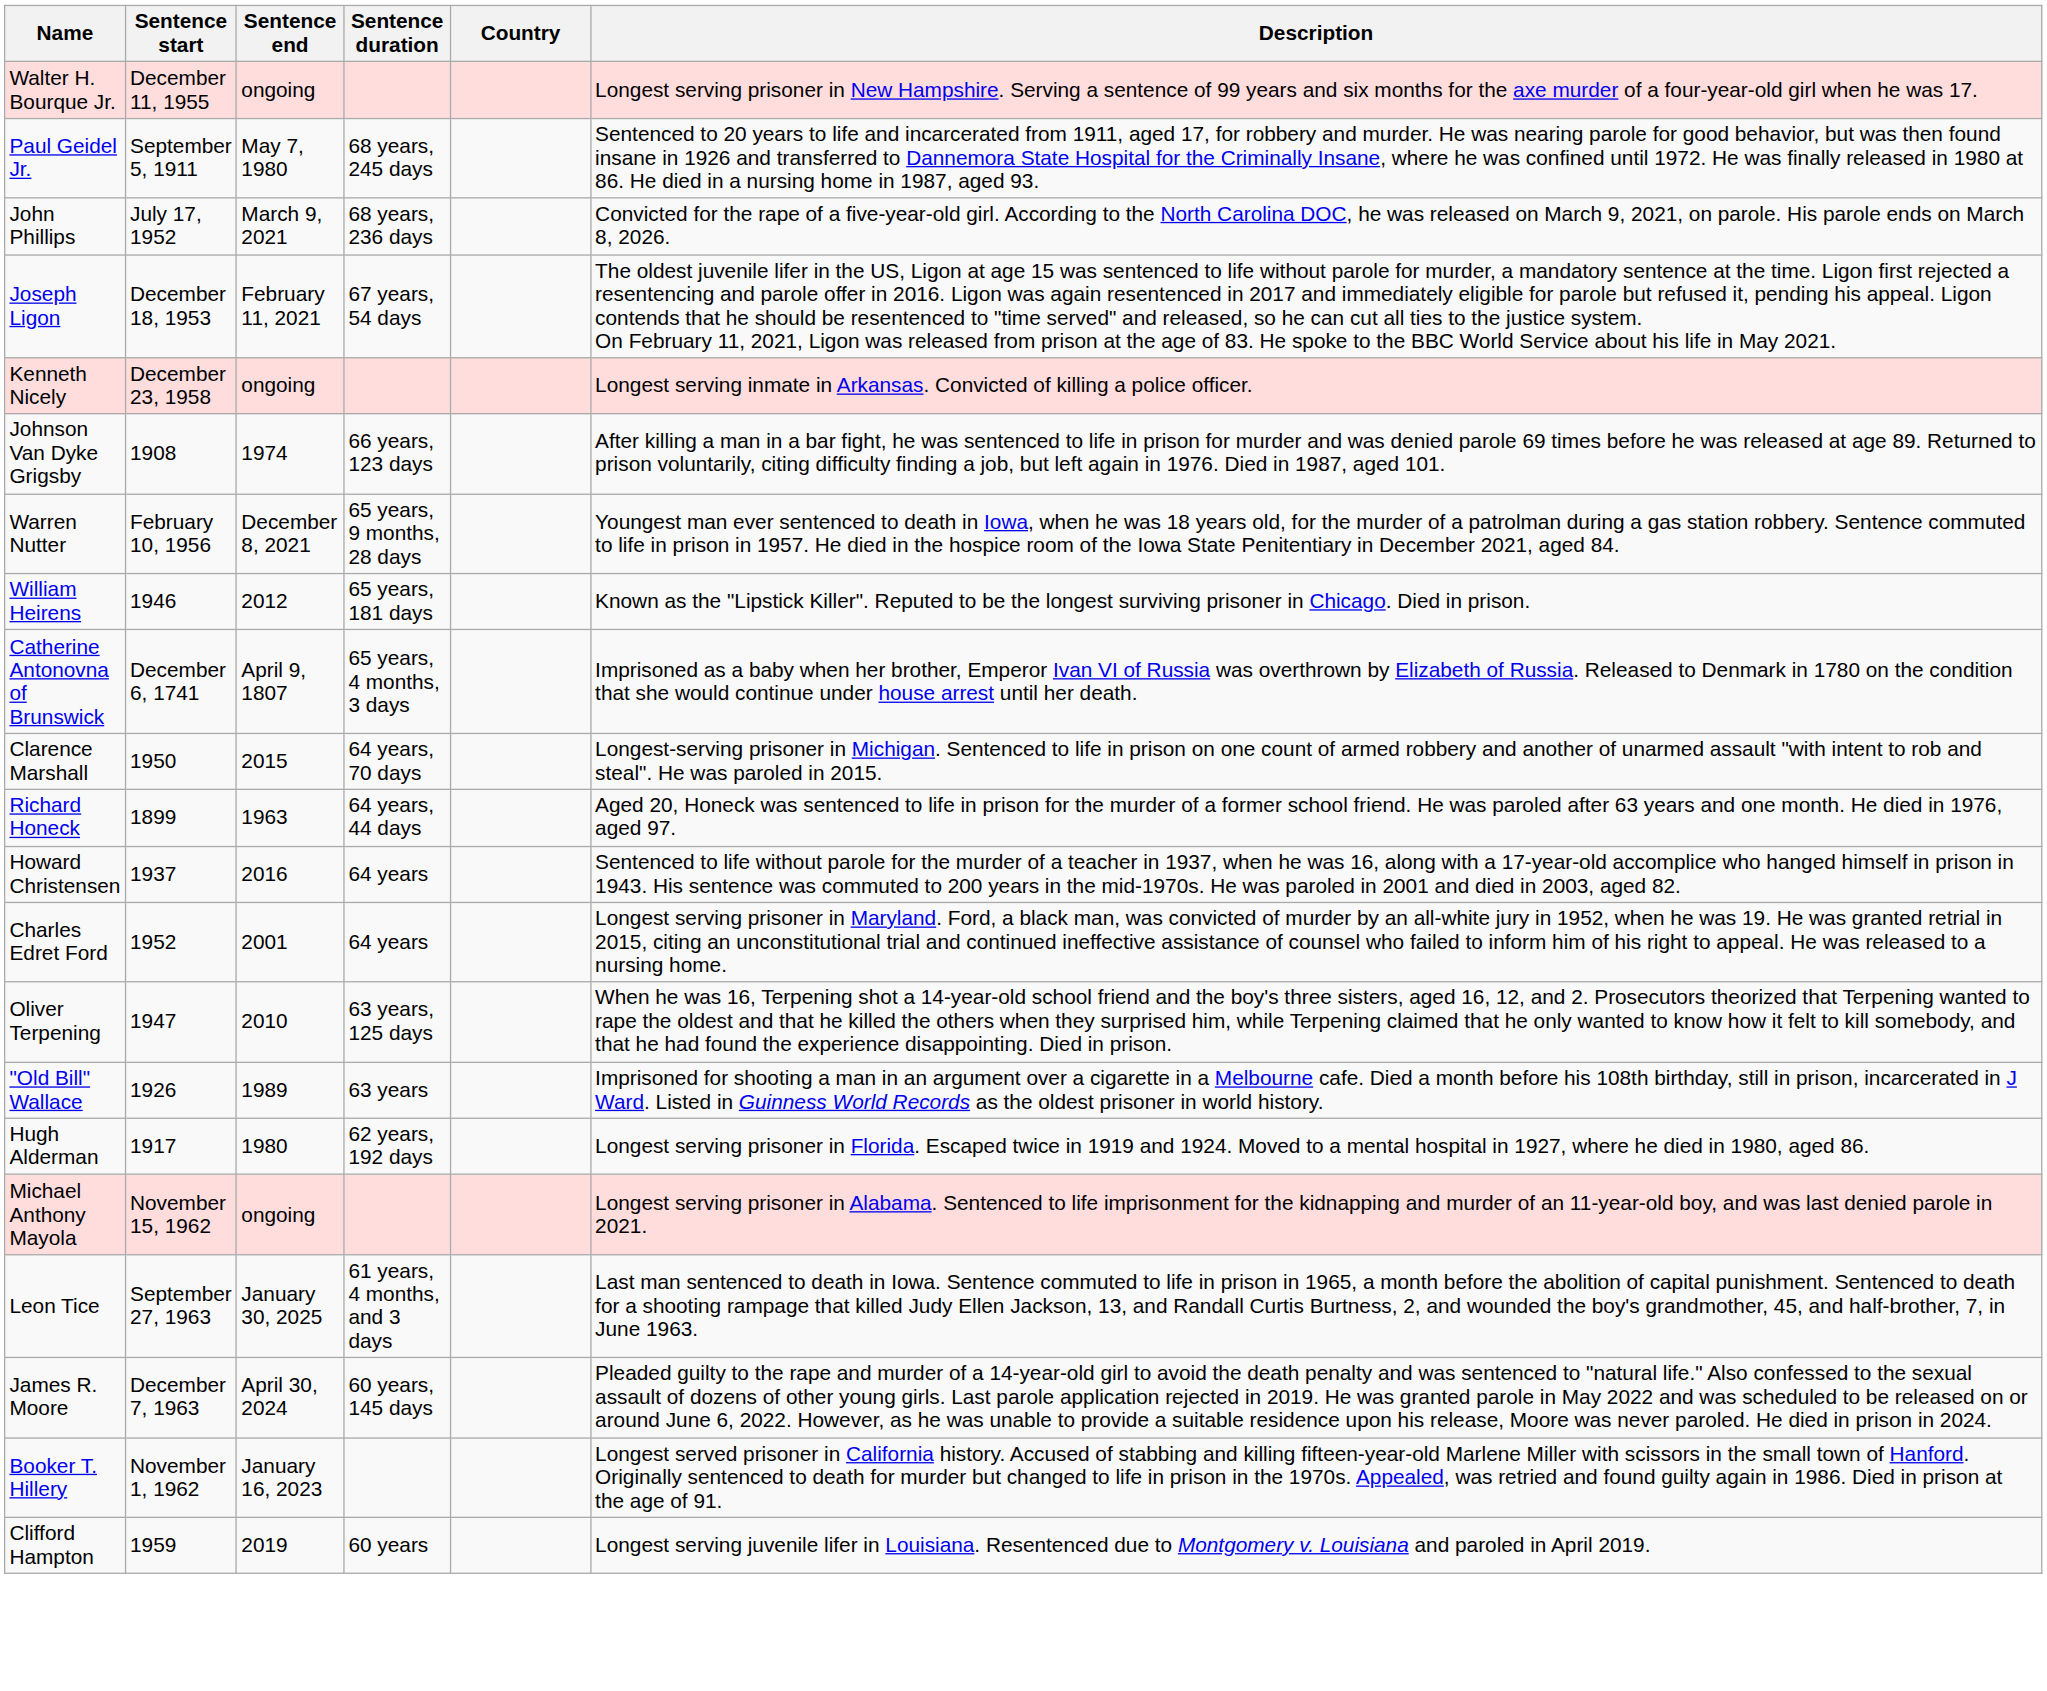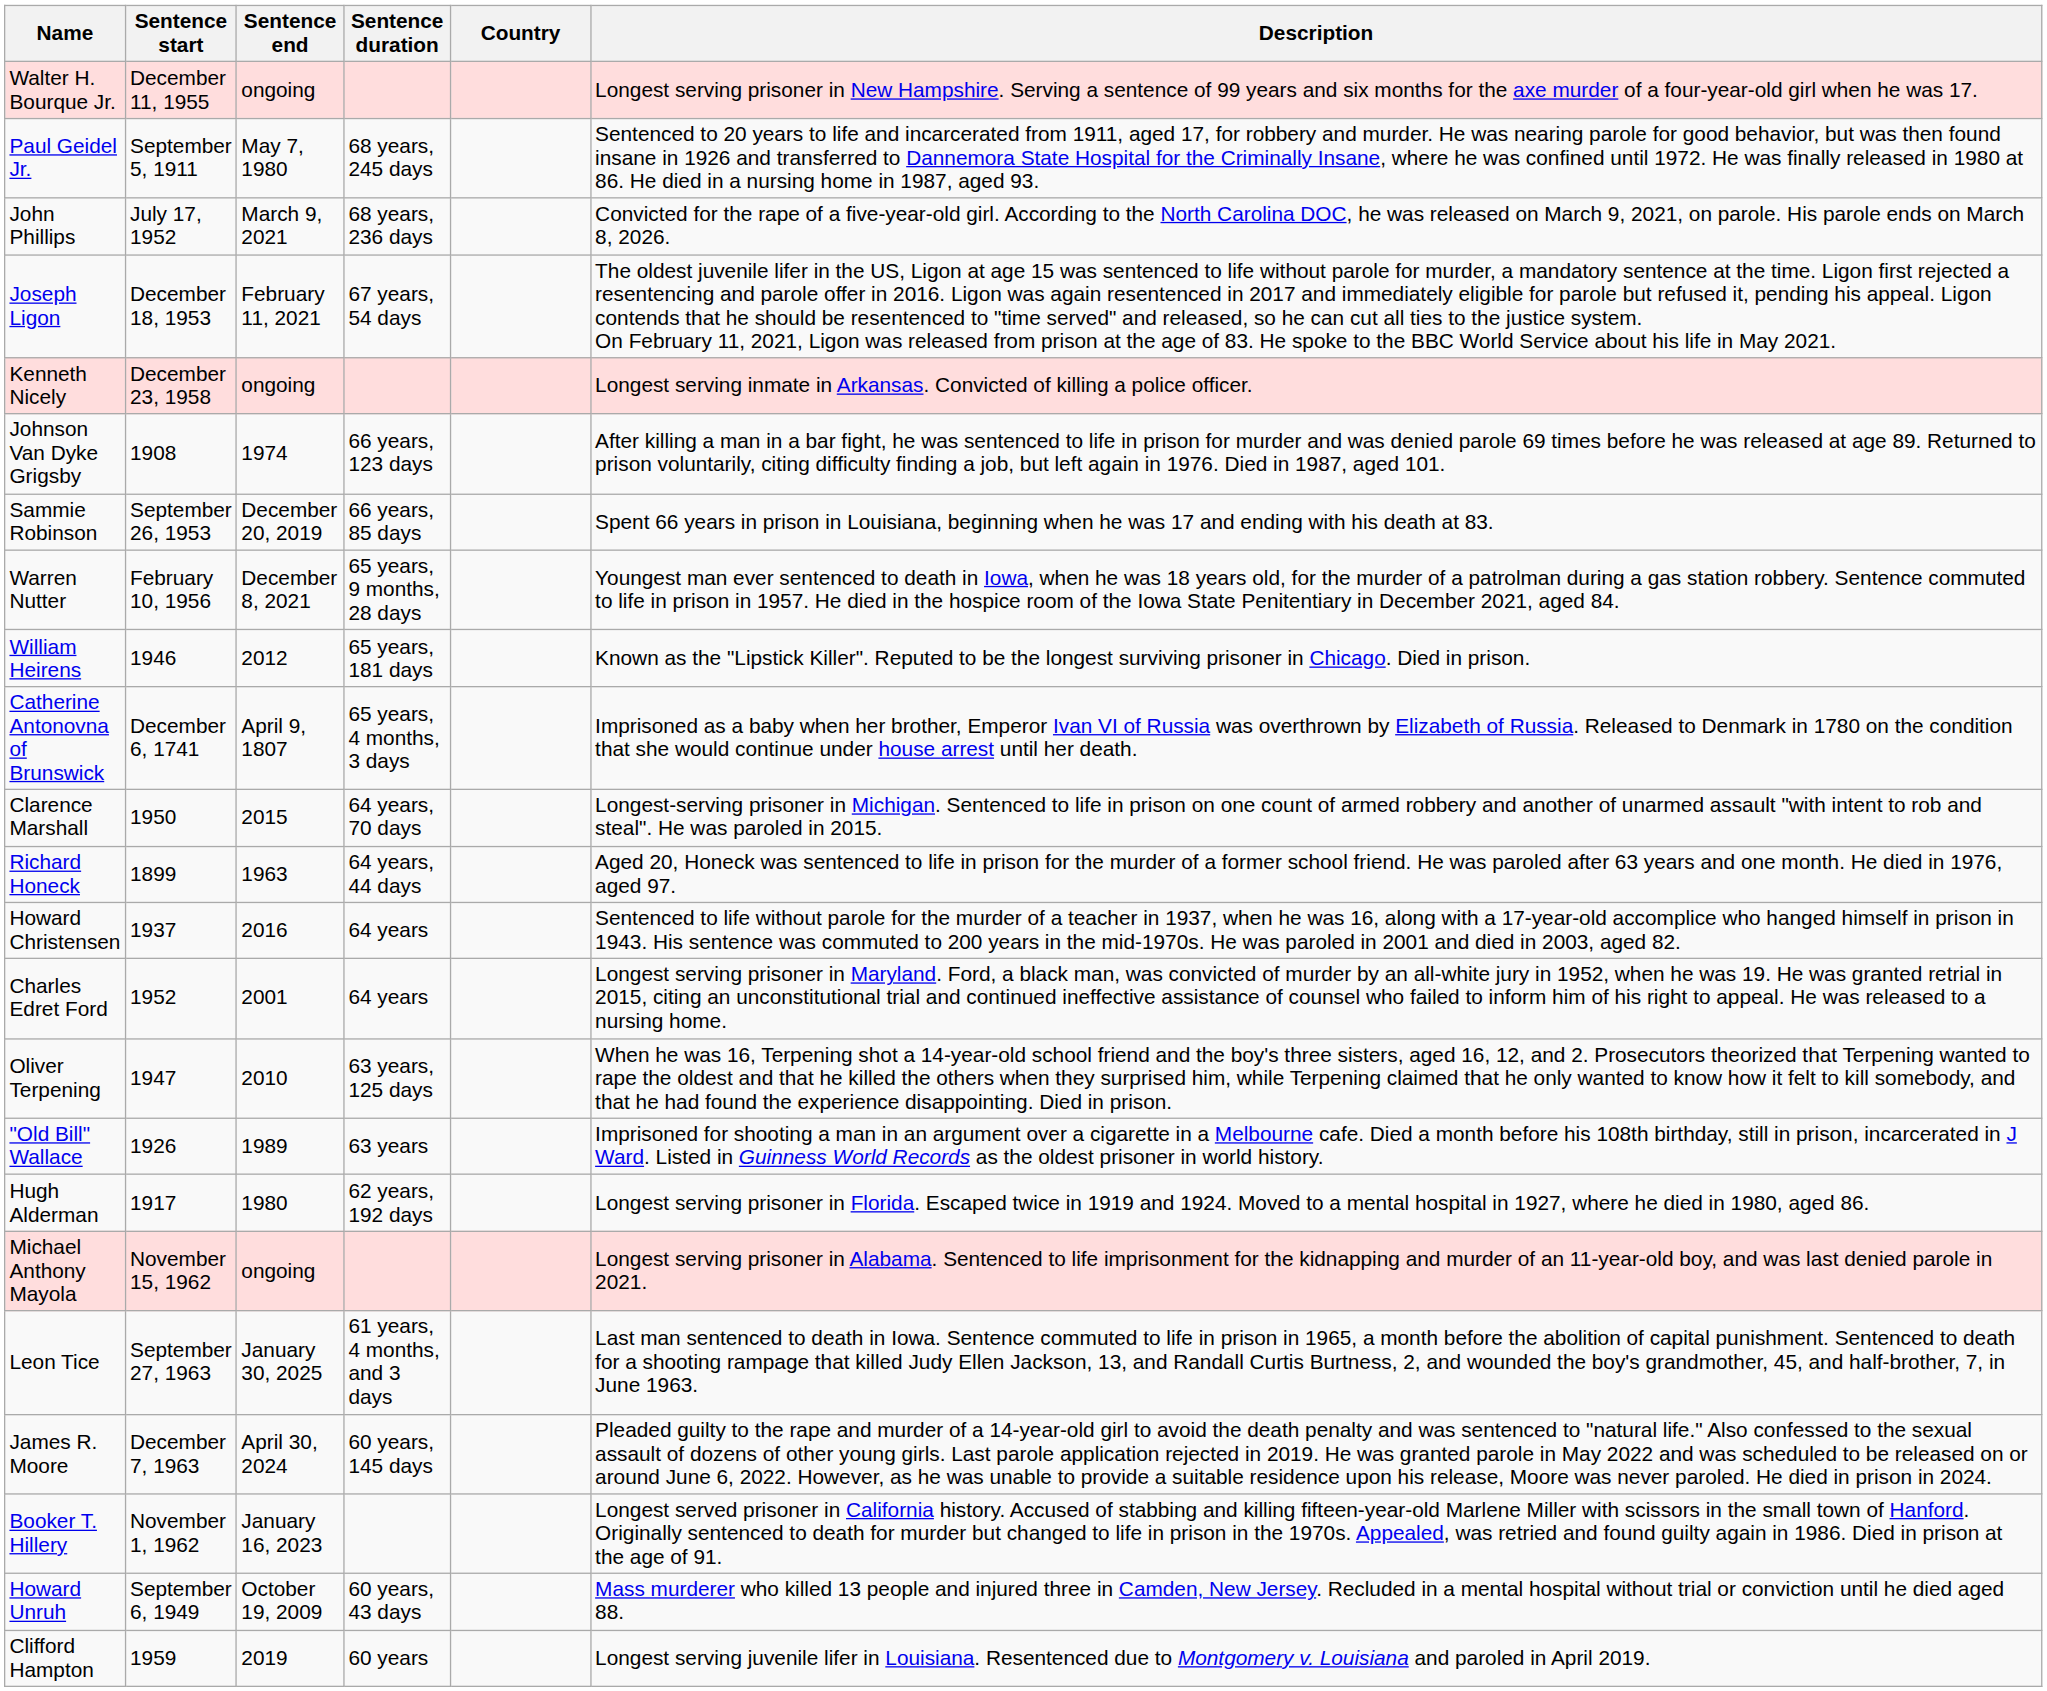+ row: Sammie Robinson | September 26, 1953 | December 20, 2019 | 66 years, 85 days | Spent 66 years in prison in Louisiana, beginning when he was 17 and ending with his death at 83.
+ row: Howard Unruh | September 6, 1949 | October 19, 2009 | 60 years, 43 days | Mass murderer who killed 13 people and injured three in Camden, New Jersey. Recluded in a mental hospital without trial or conviction until he died aged 88.
